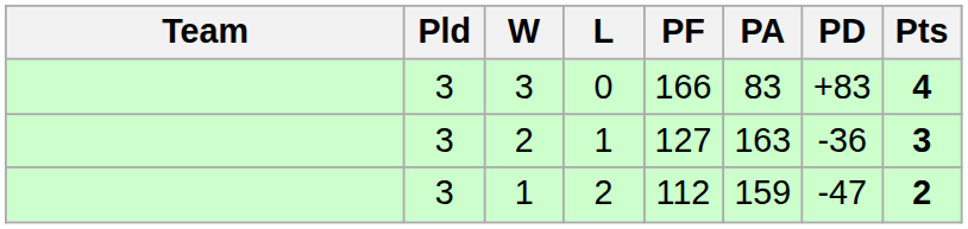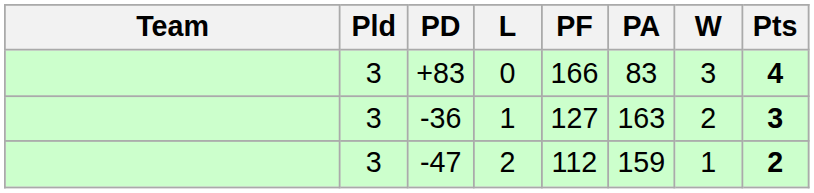columns swapped: W <-> PD
